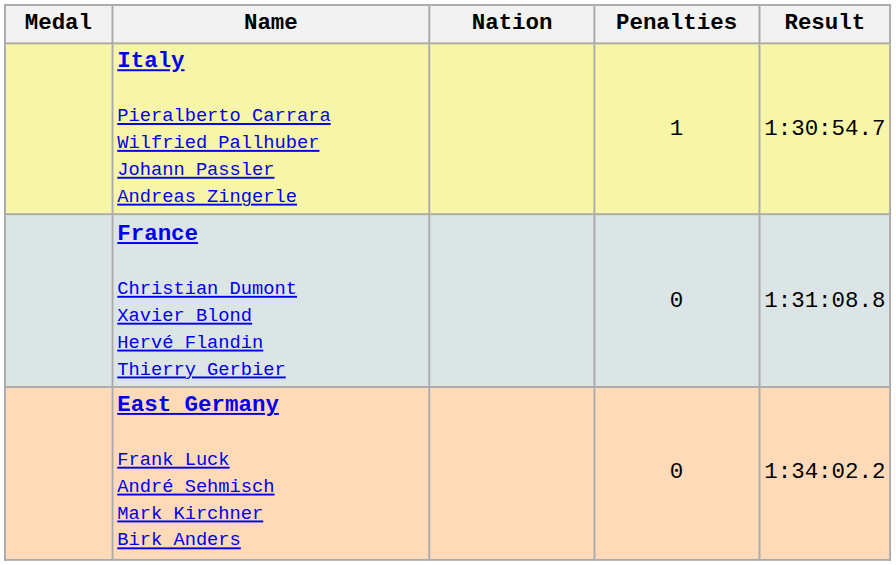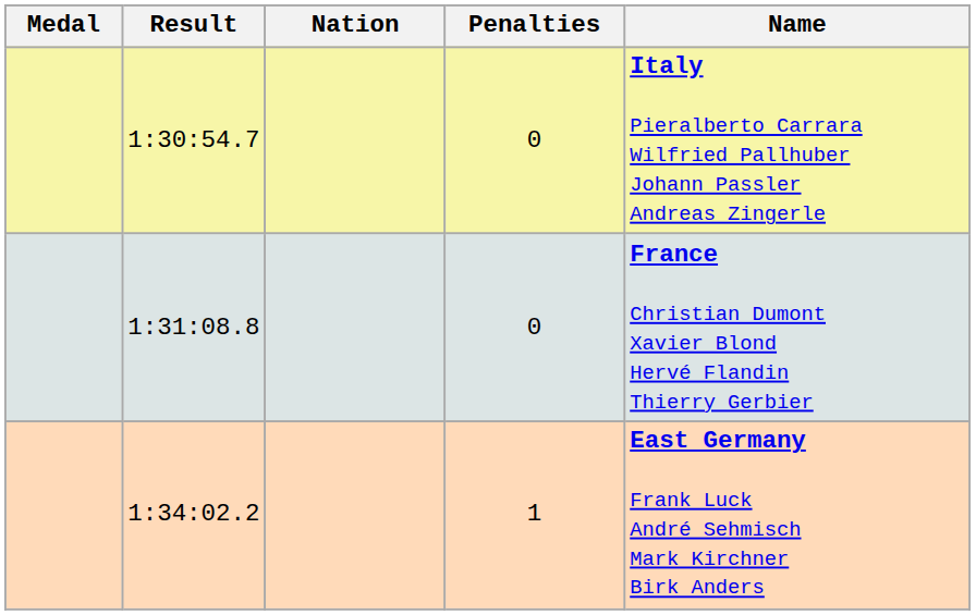columns swapped: Name <-> Result
row 2 | Penalties: 1 -> 0
row 4 | Penalties: 0 -> 1
